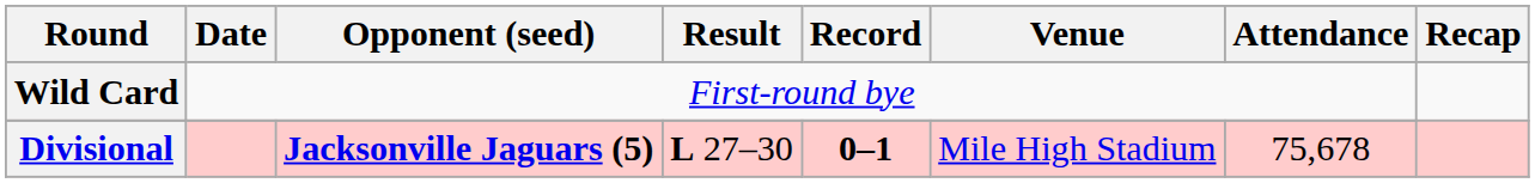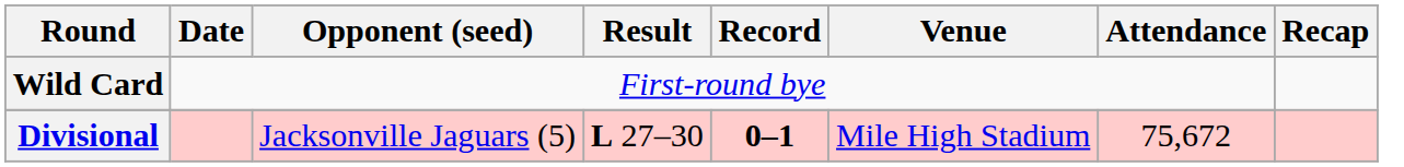Divisional | Opponent (seed): bold -> normal
Divisional | Attendance: 75,678 -> 75,672
